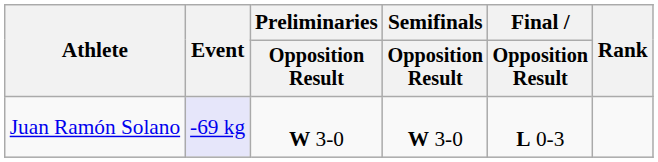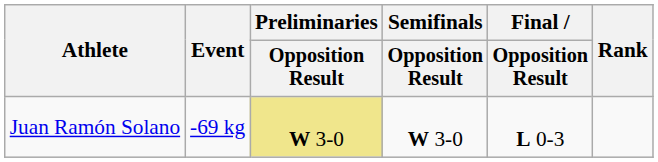Juan Ramón Solano | Event: lavender background -> no background
Juan Ramón Solano | Preliminaries / Opposition Result: no background -> khaki background
